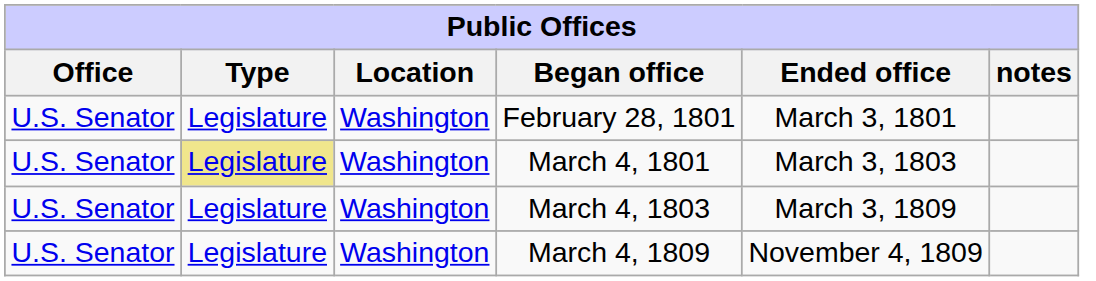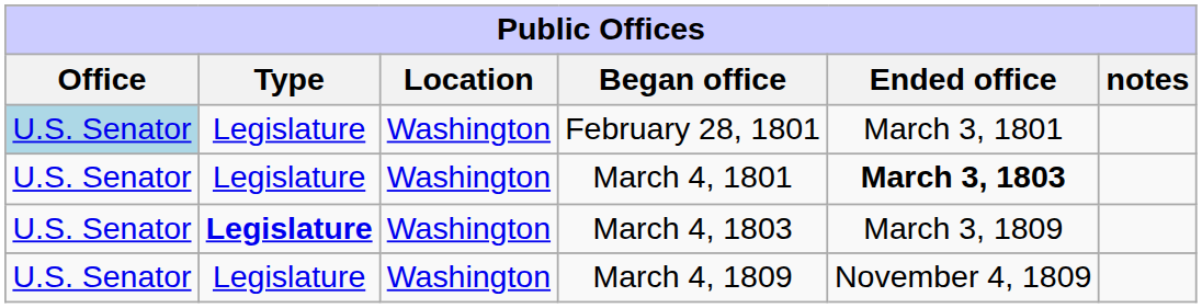February 28, 1801 | Office: no background -> lightblue background
March 4, 1801 | Type: khaki background -> no background
March 4, 1801 | Ended office: normal -> bold
March 4, 1803 | Type: normal -> bold
